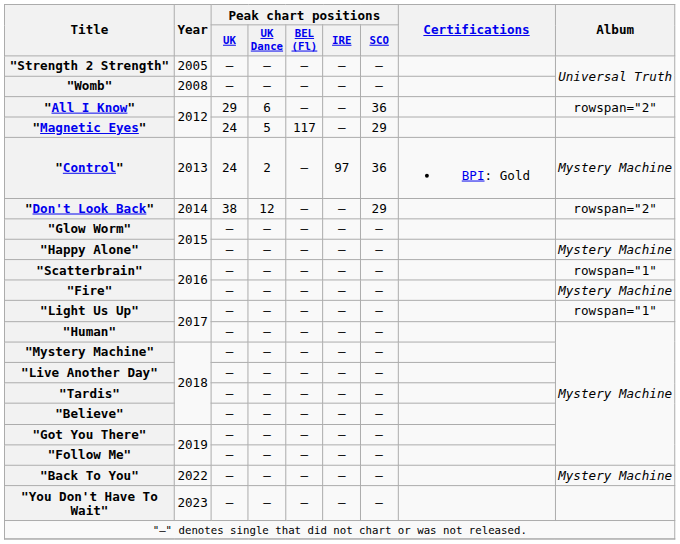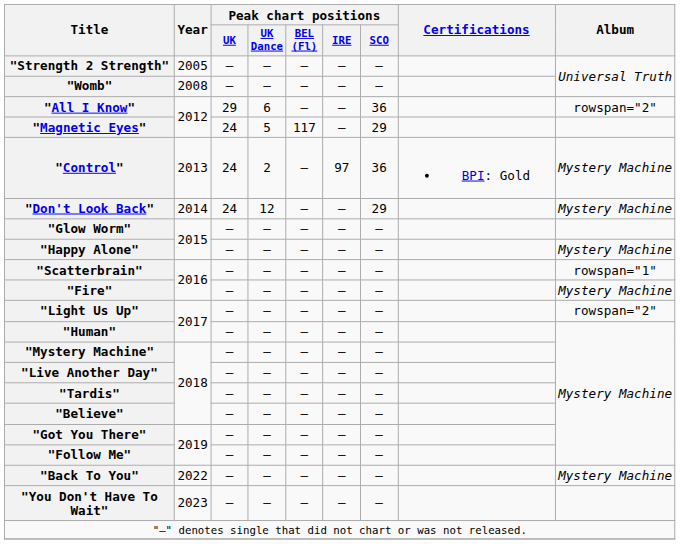"Don't Look Back" | Peak chart positions / UK: 38 -> 24
"Don't Look Back" | Album: rowspan="2" -> Mystery Machine
"Light Us Up" | Album: rowspan="1" -> rowspan="2"
